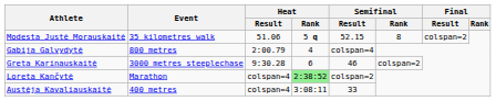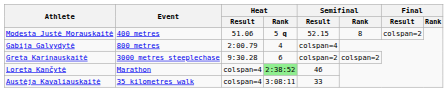Modesta Justė Morauskaitė | Event: 35 kilometres walk -> 400 metres
Greta Karinauskaitė | Semifinal / Result: 46 -> colspan=2
Loreta Kančytė | Semifinal / Result: colspan=2 -> 46
Austėja Kavaliauskaitė | Event: 400 metres -> 35 kilometres walk
